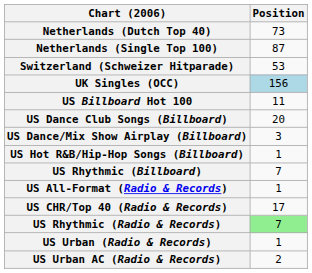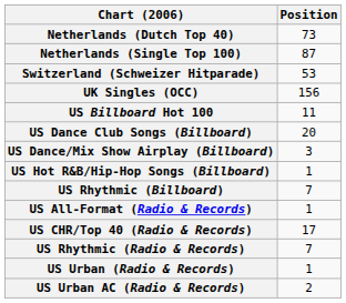UK Singles (OCC) | Position: lightblue background -> no background
US Rhythmic (Radio & Records) | Position: lightgreen background -> no background
